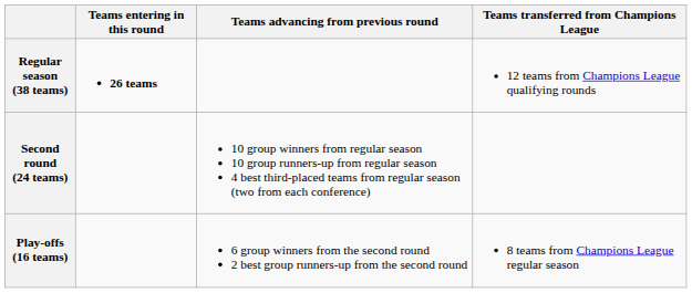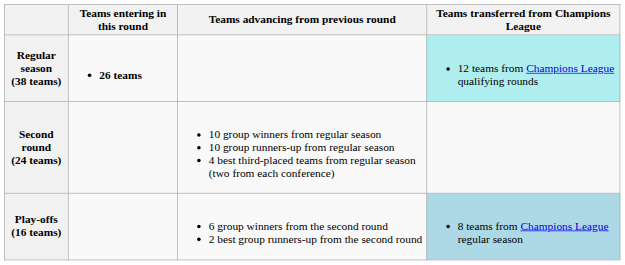Regular season (38 teams) | Teams transferred from Champions League: no background -> paleturquoise background
Play-offs (16 teams) | Teams transferred from Champions League: no background -> lightblue background
